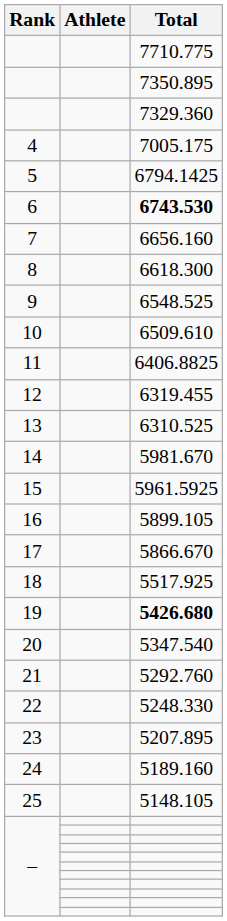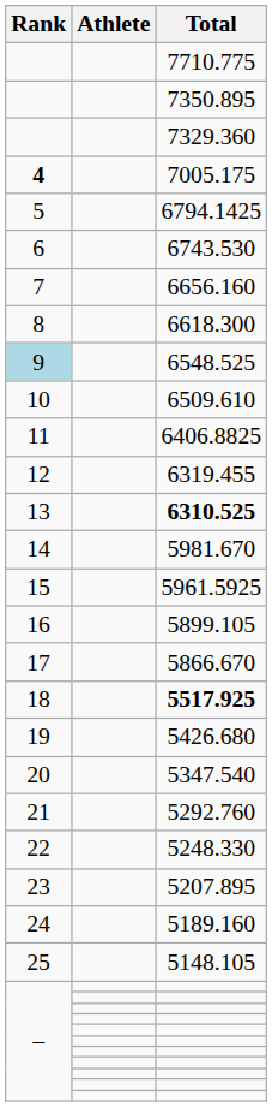7005.175 | Rank: normal -> bold
6743.530 | Total: bold -> normal
6548.525 | Rank: no background -> lightblue background
6310.525 | Total: normal -> bold
5517.925 | Total: normal -> bold
5426.680 | Total: bold -> normal
